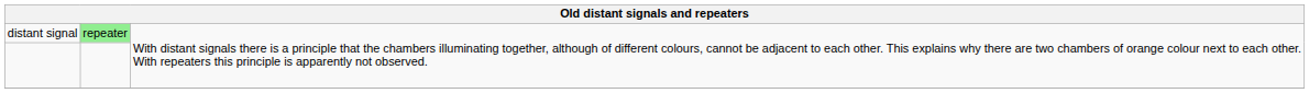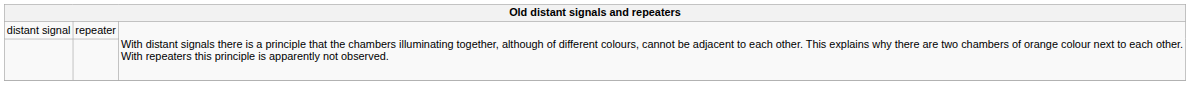distant signal | column 2: lightgreen background -> no background
